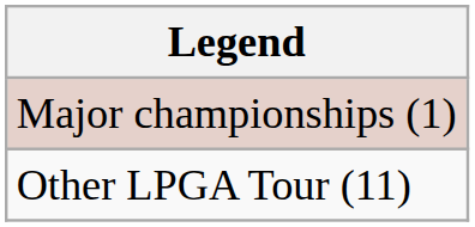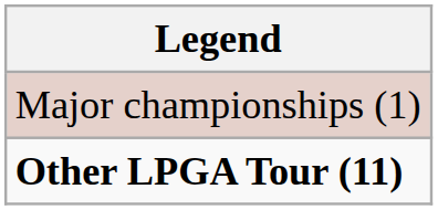row 3 | column 1: normal -> bold
